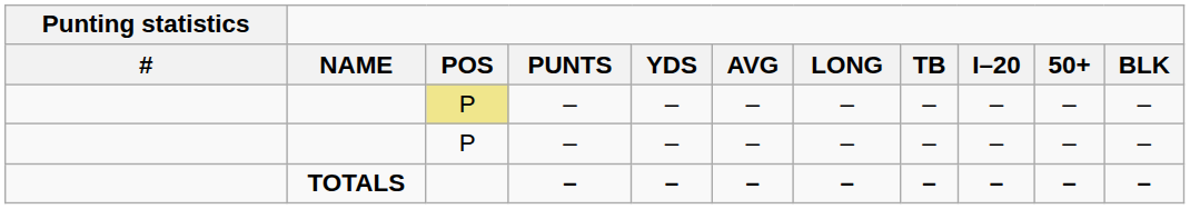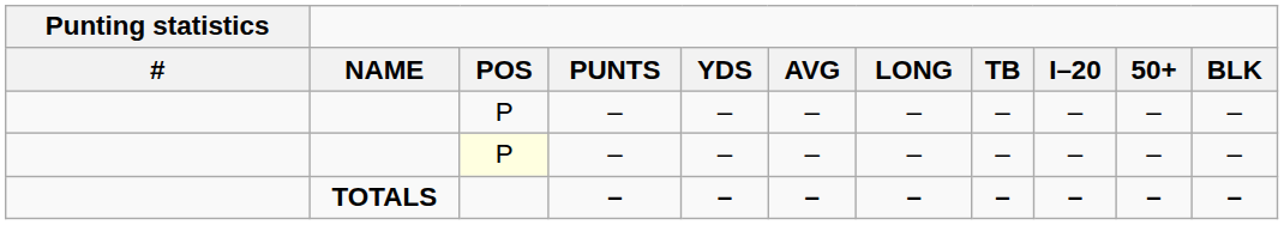row 3 | POS: khaki background -> no background
row 4 | POS: no background -> lightyellow background
